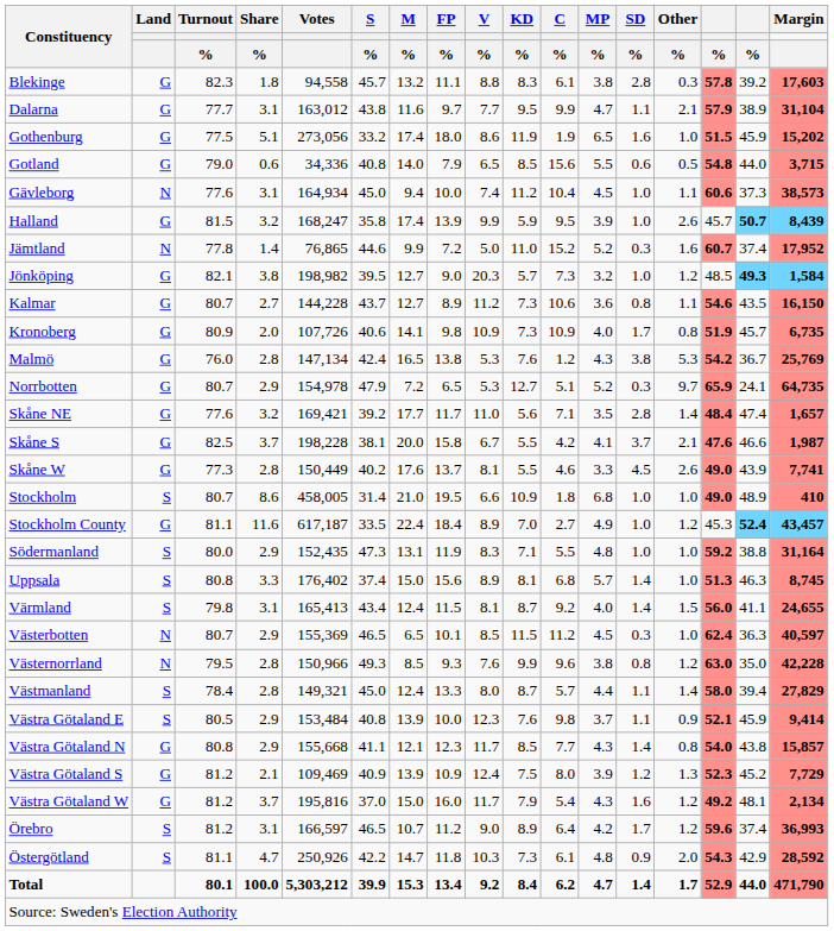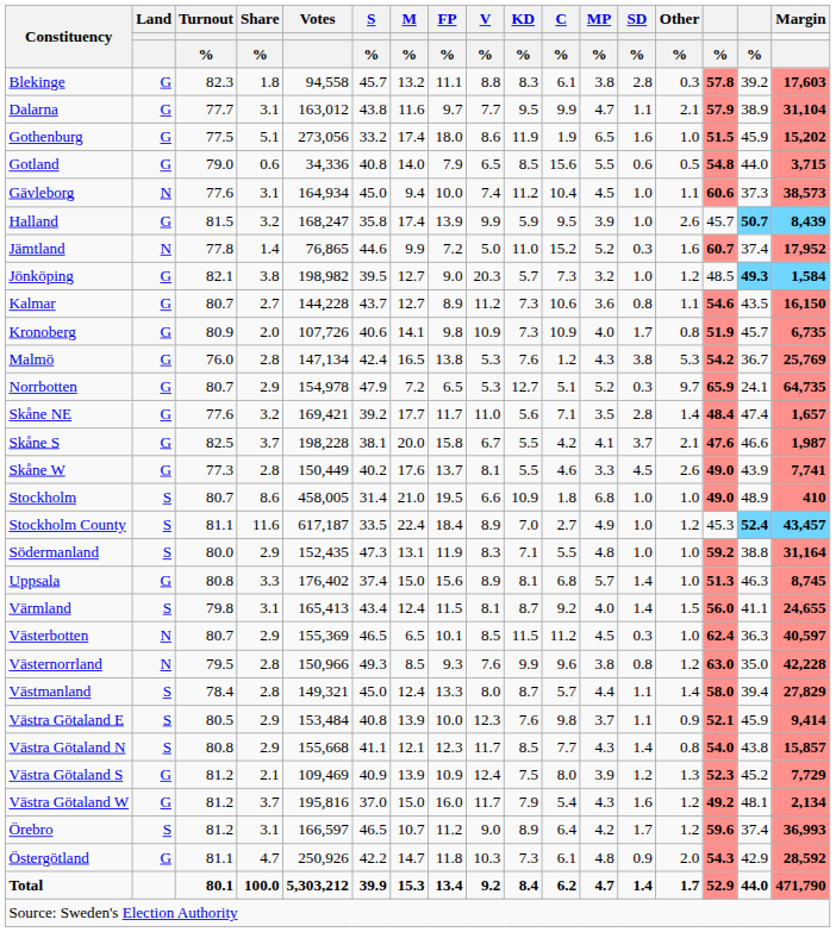Stockholm County | Land: G -> S
Uppsala | Land: S -> G
Västra Götaland N | Land: G -> S
Östergötland | Land: S -> G
